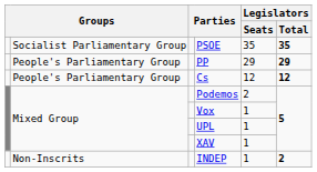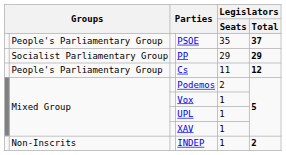PSOE | column 2: Socialist Parliamentary Group -> People's Parliamentary Group
PSOE | Legislators / Total: 35 -> 37
PP | column 2: People's Parliamentary Group -> Socialist Parliamentary Group
Cs | Legislators / Seats: 12 -> 11
